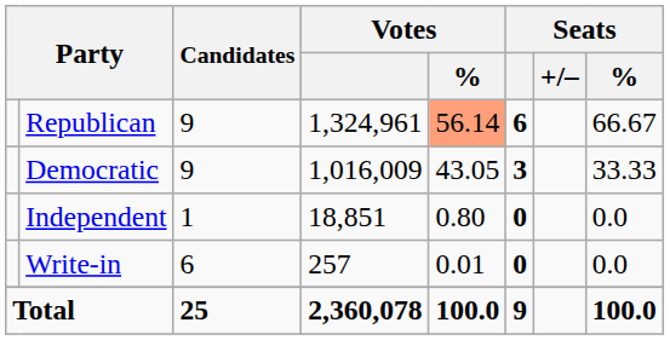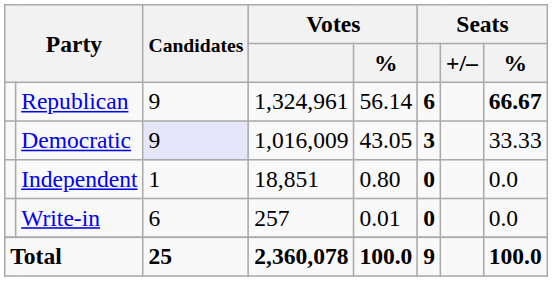Republican | Votes / %: lightsalmon background -> no background
Republican | Seats / %: normal -> bold
Democratic | Candidates: no background -> lavender background
